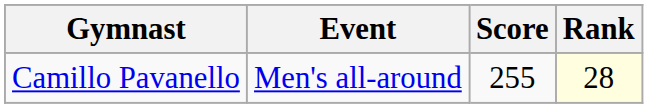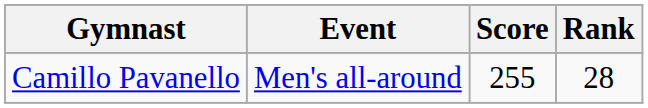row 2 | Rank: lightyellow background -> no background
